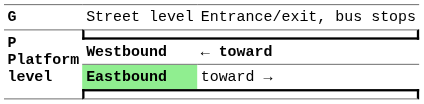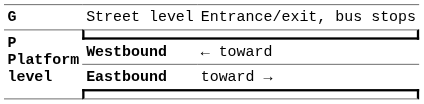Westbound | column 3: bold -> normal
Eastbound | column 2: lightgreen background -> no background
